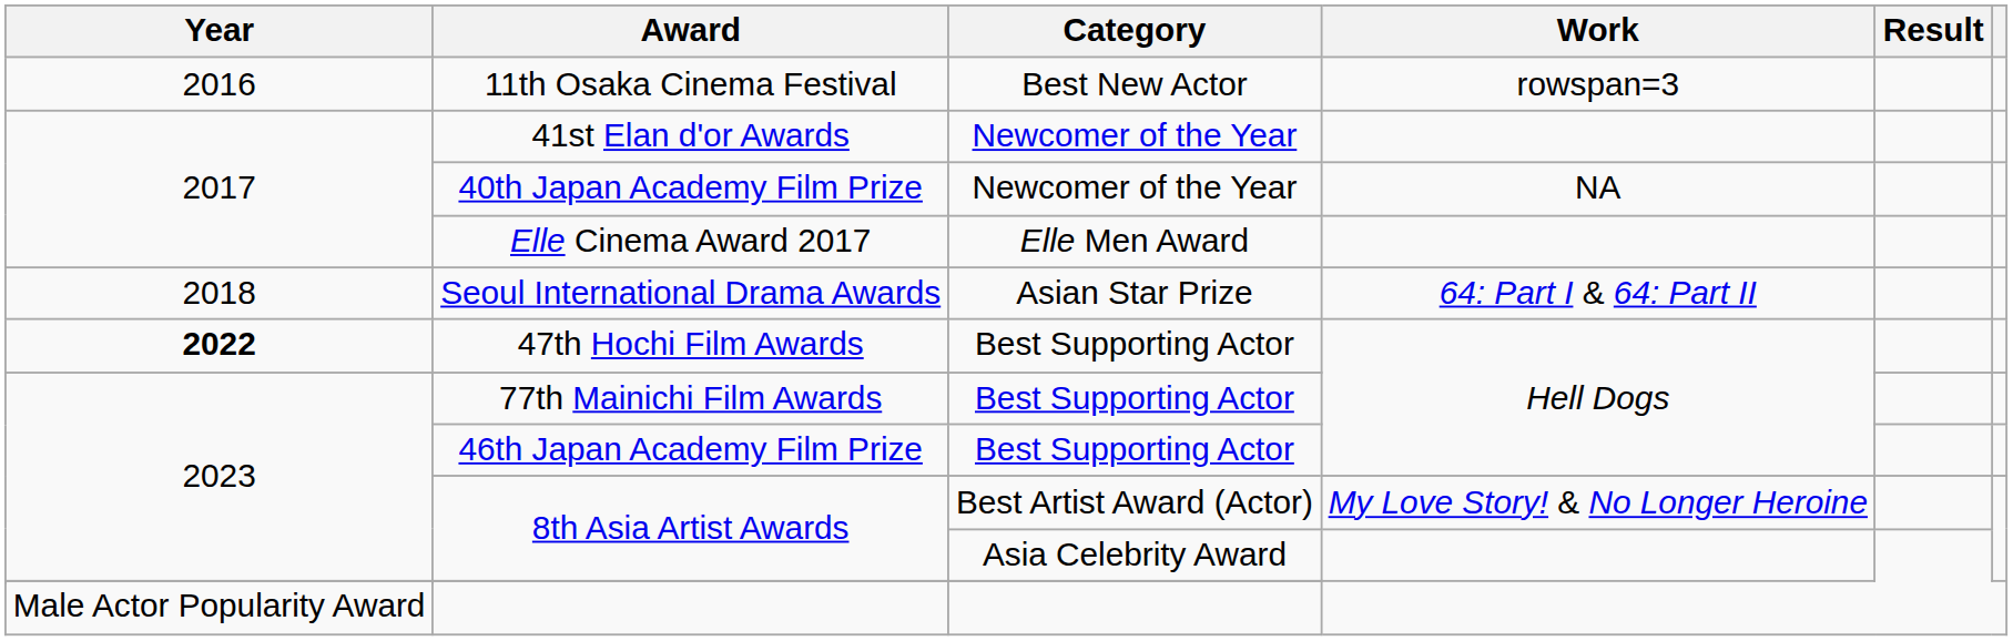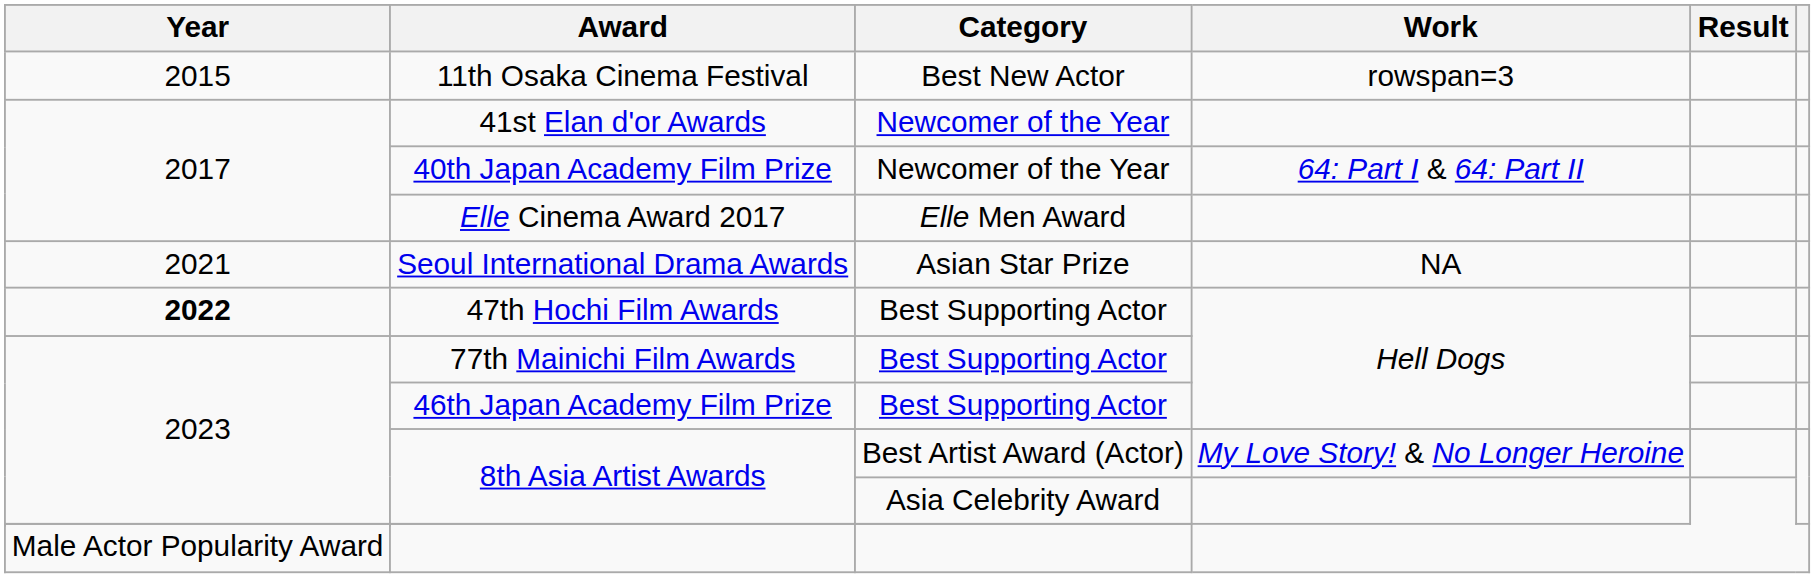11th Osaka Cinema Festival | Year: 2016 -> 2015
40th Japan Academy Film Prize | Work: NA -> 64: Part I & 64: Part II
Seoul International Drama Awards | Year: 2018 -> 2021
Seoul International Drama Awards | Work: 64: Part I & 64: Part II -> NA
